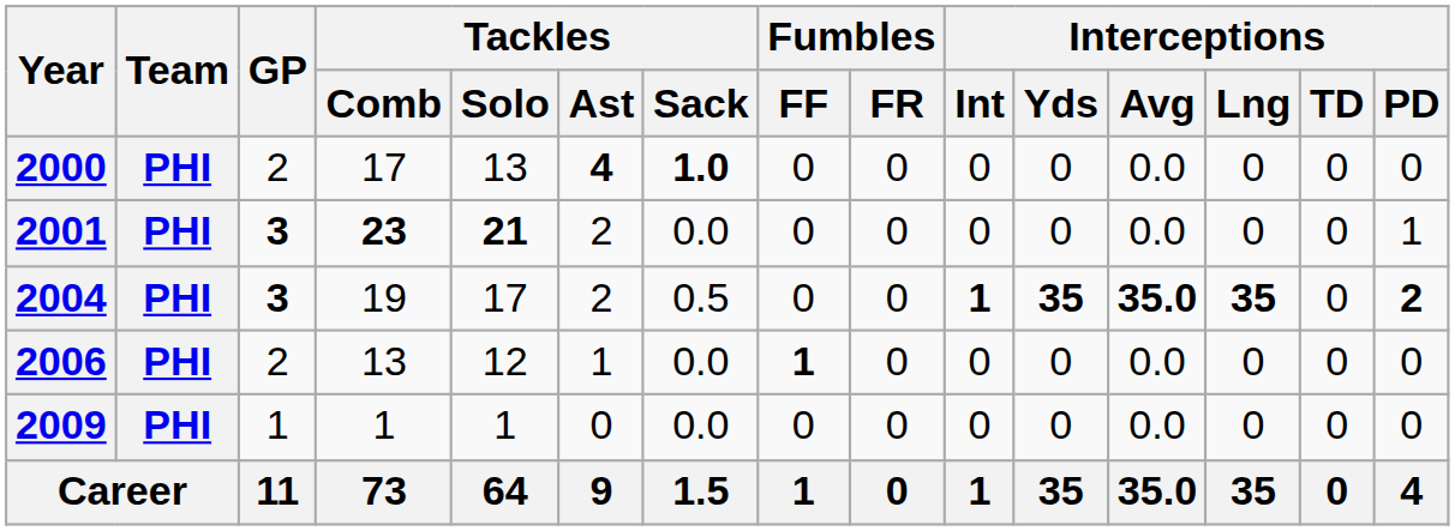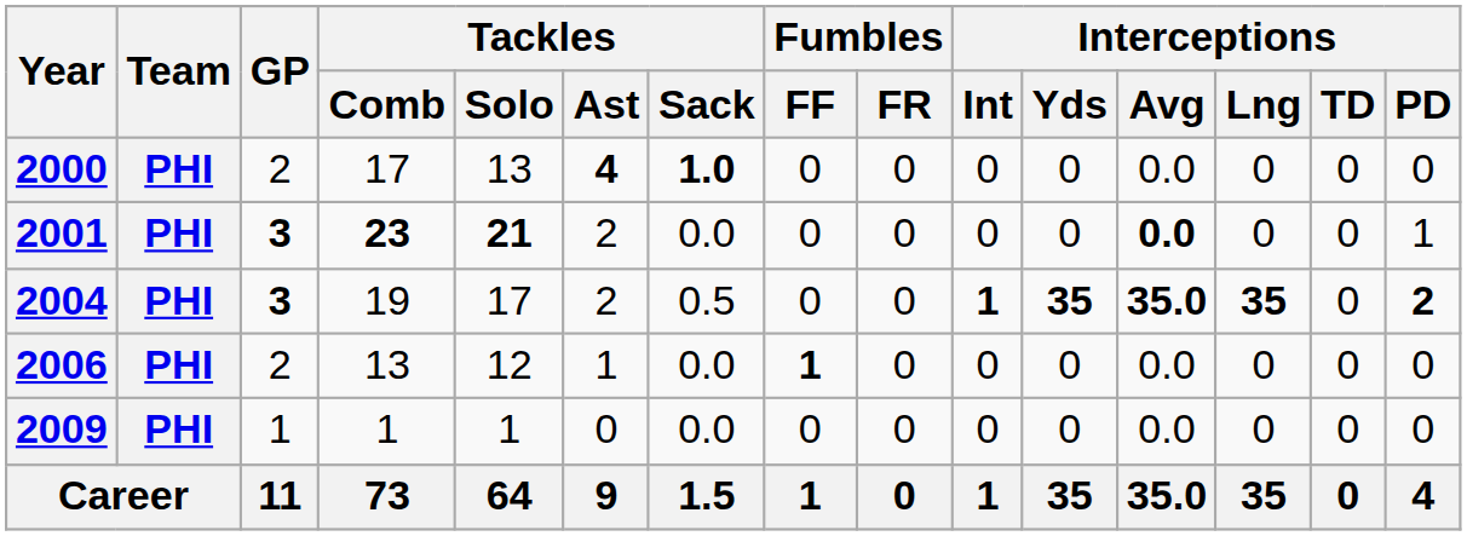2001 | Interceptions / Avg: normal -> bold
